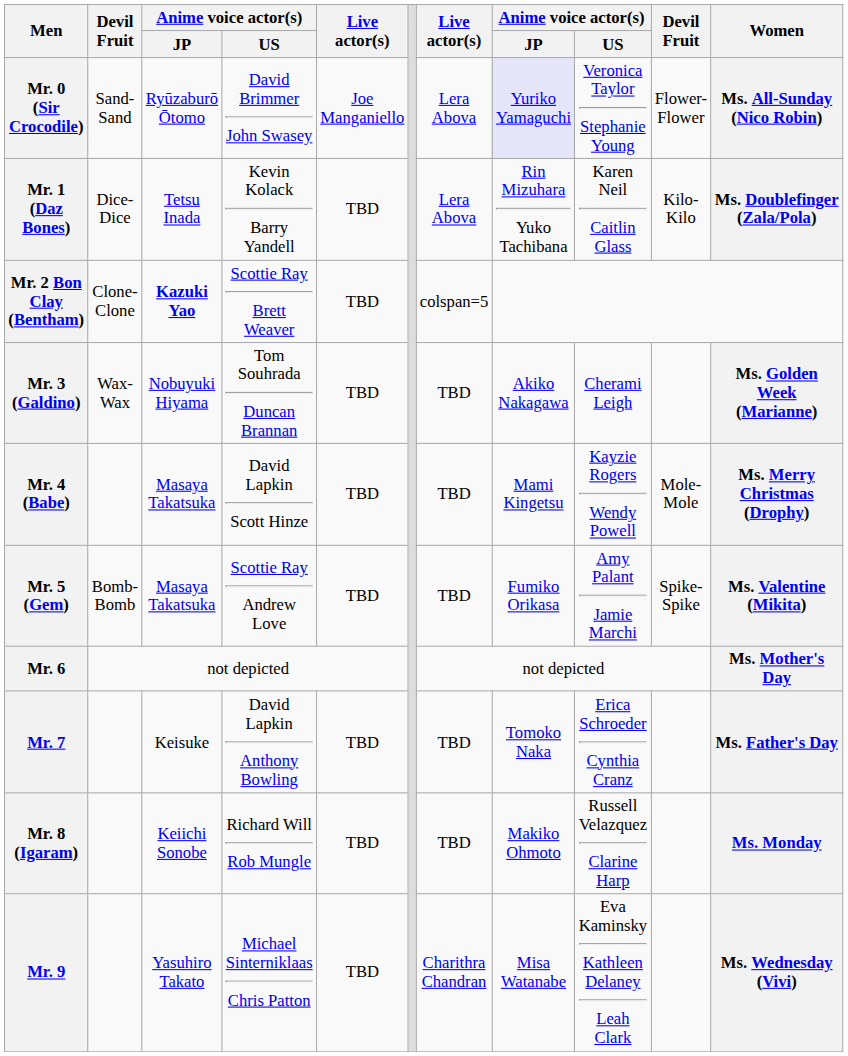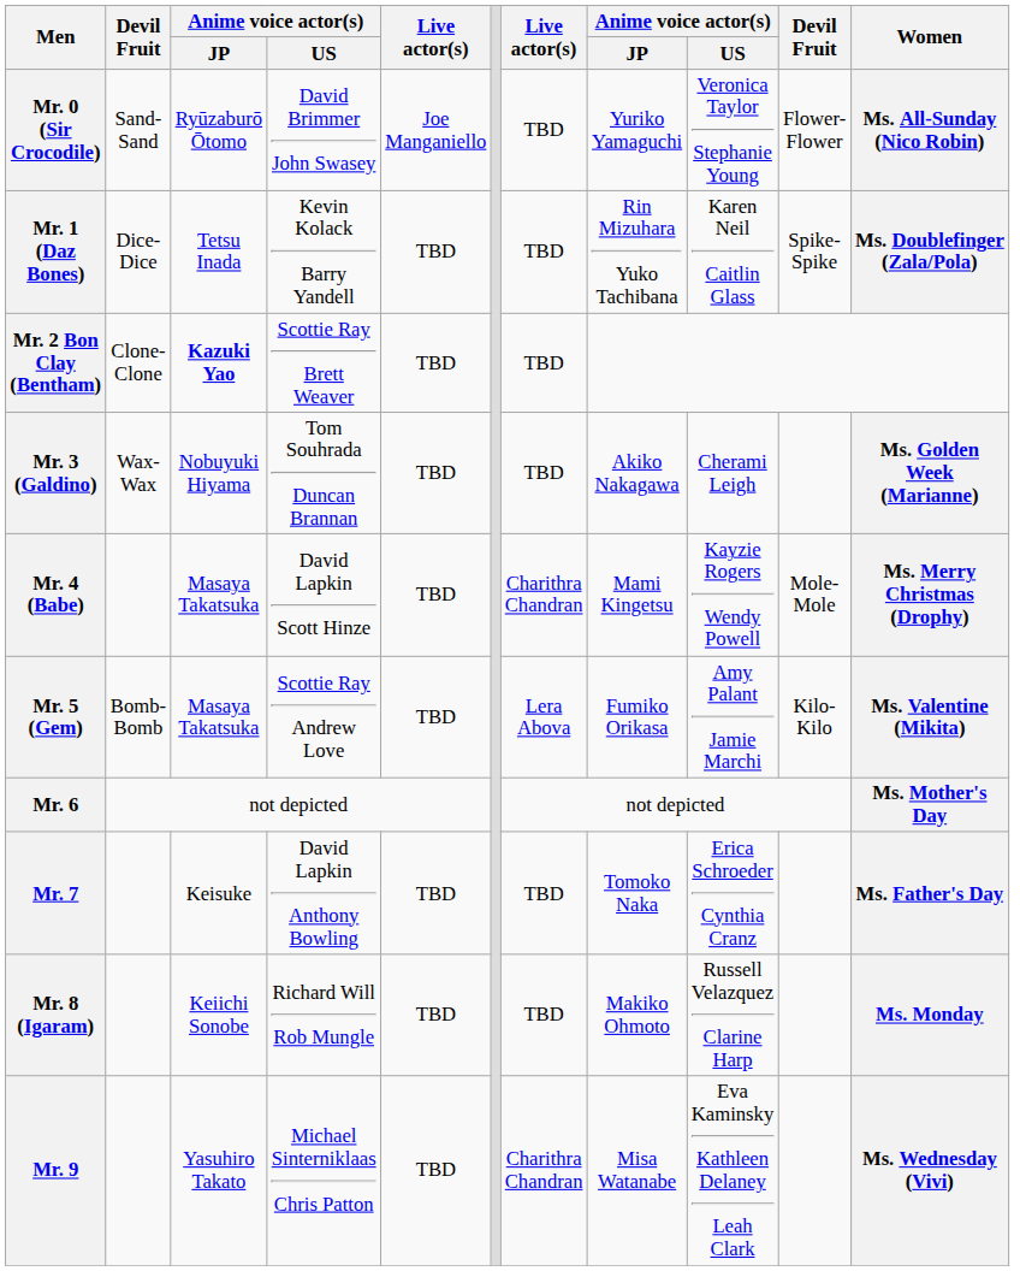Mr. 0 (Sir Crocodile) | column 7: Lera Abova -> TBD
Mr. 0 (Sir Crocodile) | column 8: lavender background -> no background
Mr. 1 (Daz Bones) | column 7: Lera Abova -> TBD
Mr. 1 (Daz Bones) | column 10: Kilo-Kilo -> Spike-Spike
Mr. 2 Bon Clay (Bentham) | column 7: colspan=5 -> TBD
Mr. 4 (Babe) | column 7: TBD -> Charithra Chandran
Mr. 5 (Gem) | column 7: TBD -> Lera Abova
Mr. 5 (Gem) | column 10: Spike-Spike -> Kilo-Kilo
